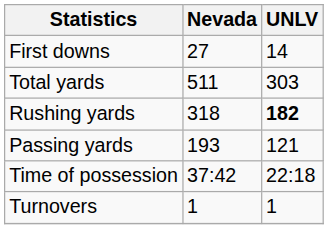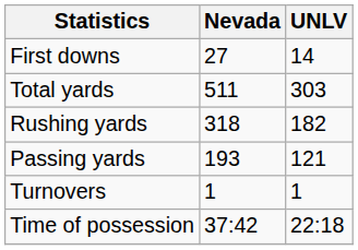Rushing yards | UNLV: bold -> normal
rows swapped: Turnovers <-> Time of possession
